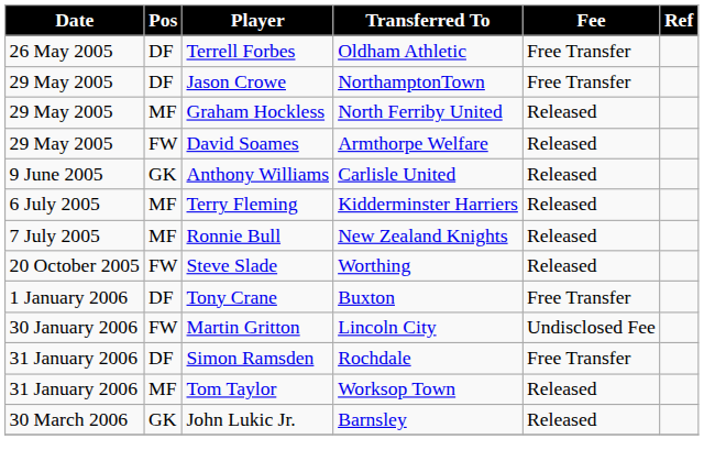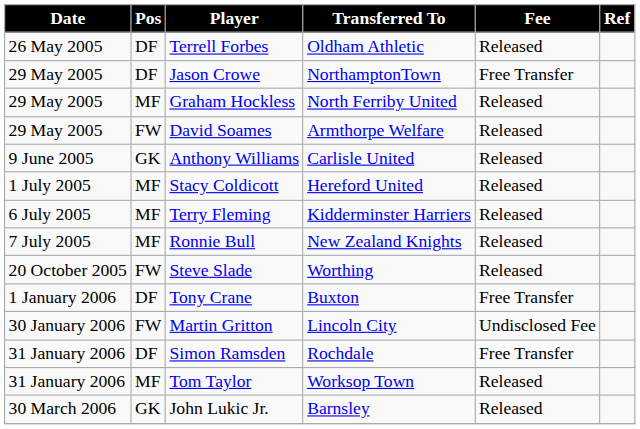Terrell Forbes | Fee: Free Transfer -> Released
+ row: 1 July 2005 | MF | Stacy Coldicott | Hereford United | Released
